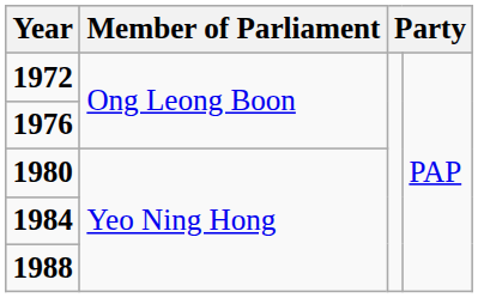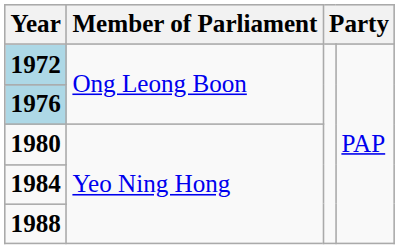1972 | Year: no background -> lightblue background
1976 | Year: no background -> lightblue background
